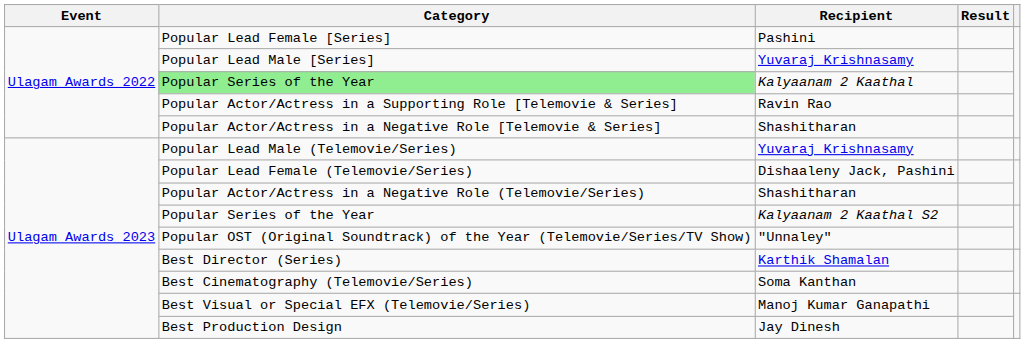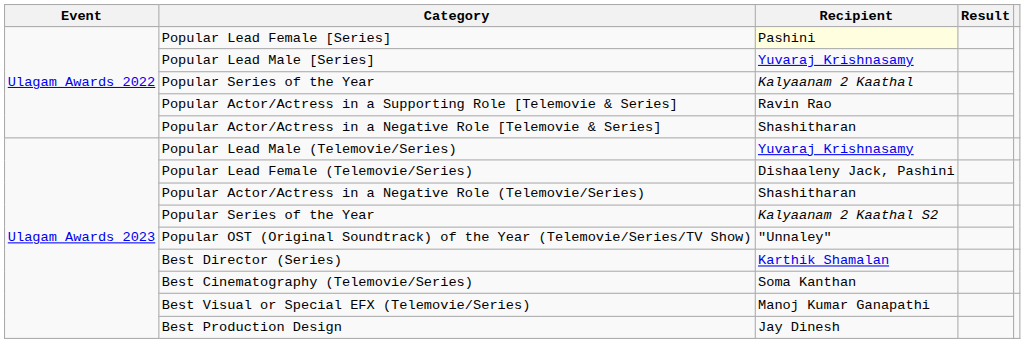Popular Lead Female [Series] | Recipient: no background -> lightyellow background
Popular Series of the Year / Kalyaanam 2 Kaathal | Category: lightgreen background -> no background
